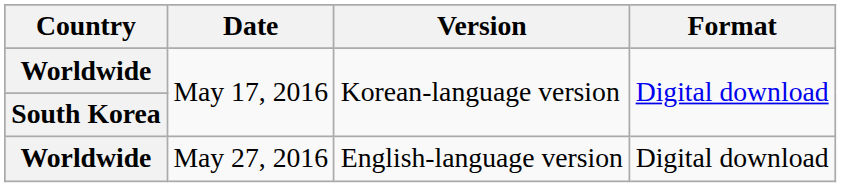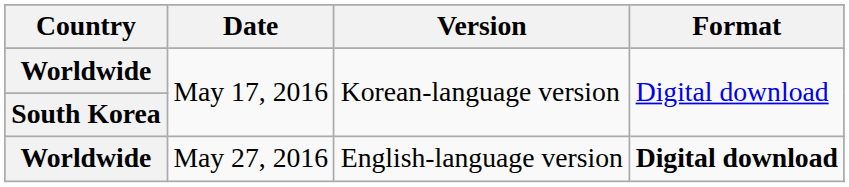May 27, 2016 | Format: normal -> bold
